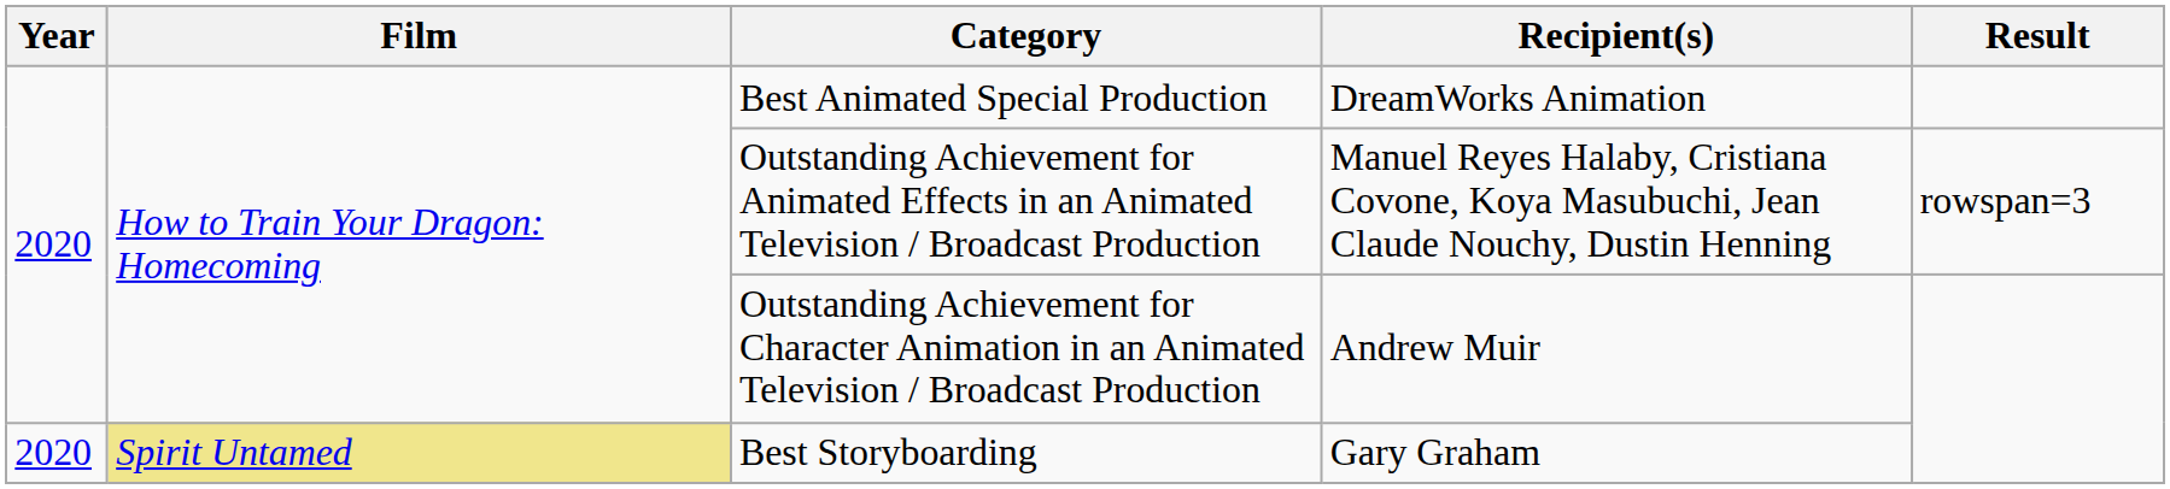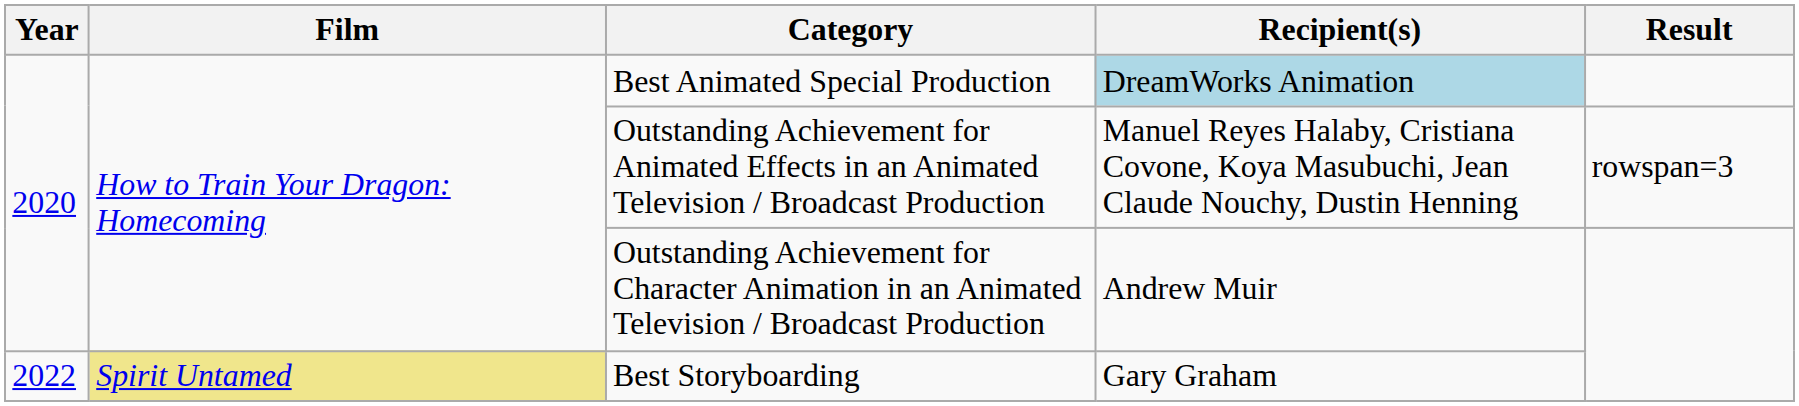Best Animated Special Production | Recipient(s): no background -> lightblue background
Best Storyboarding | Year: 2020 -> 2022
